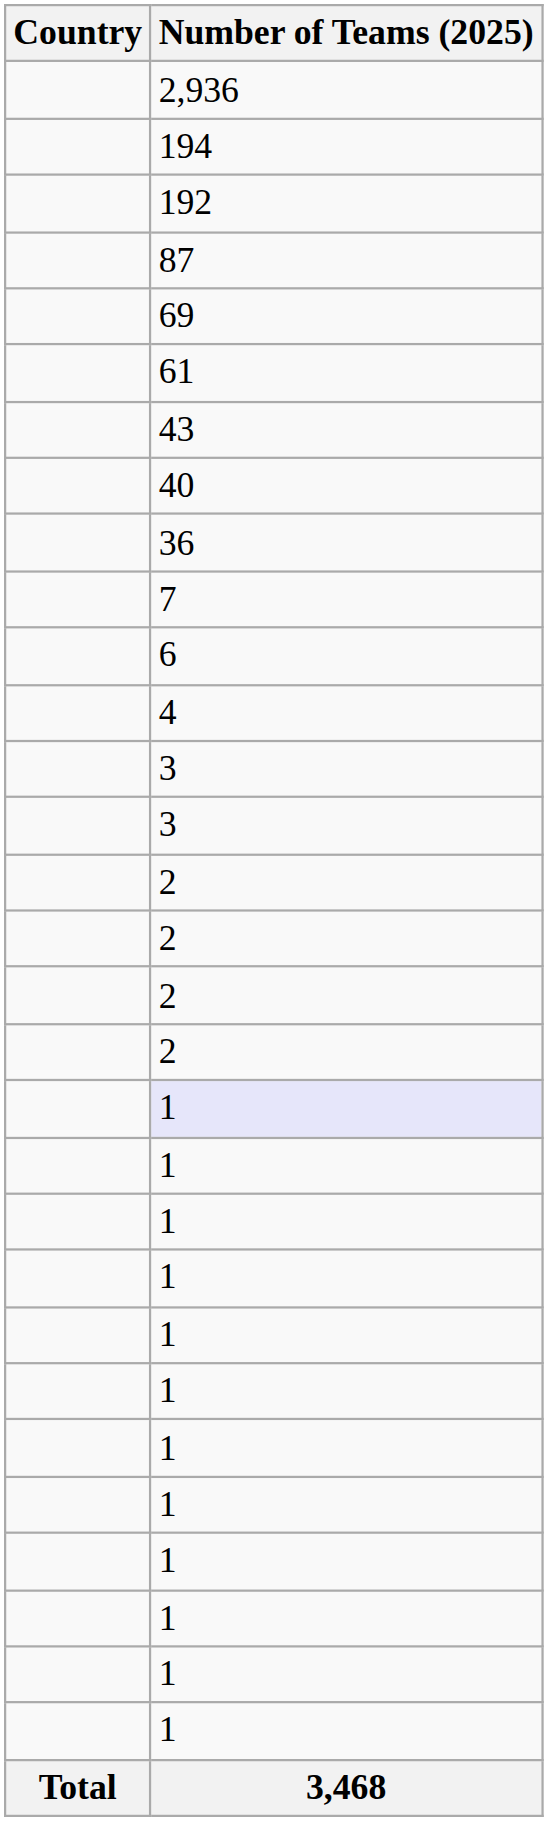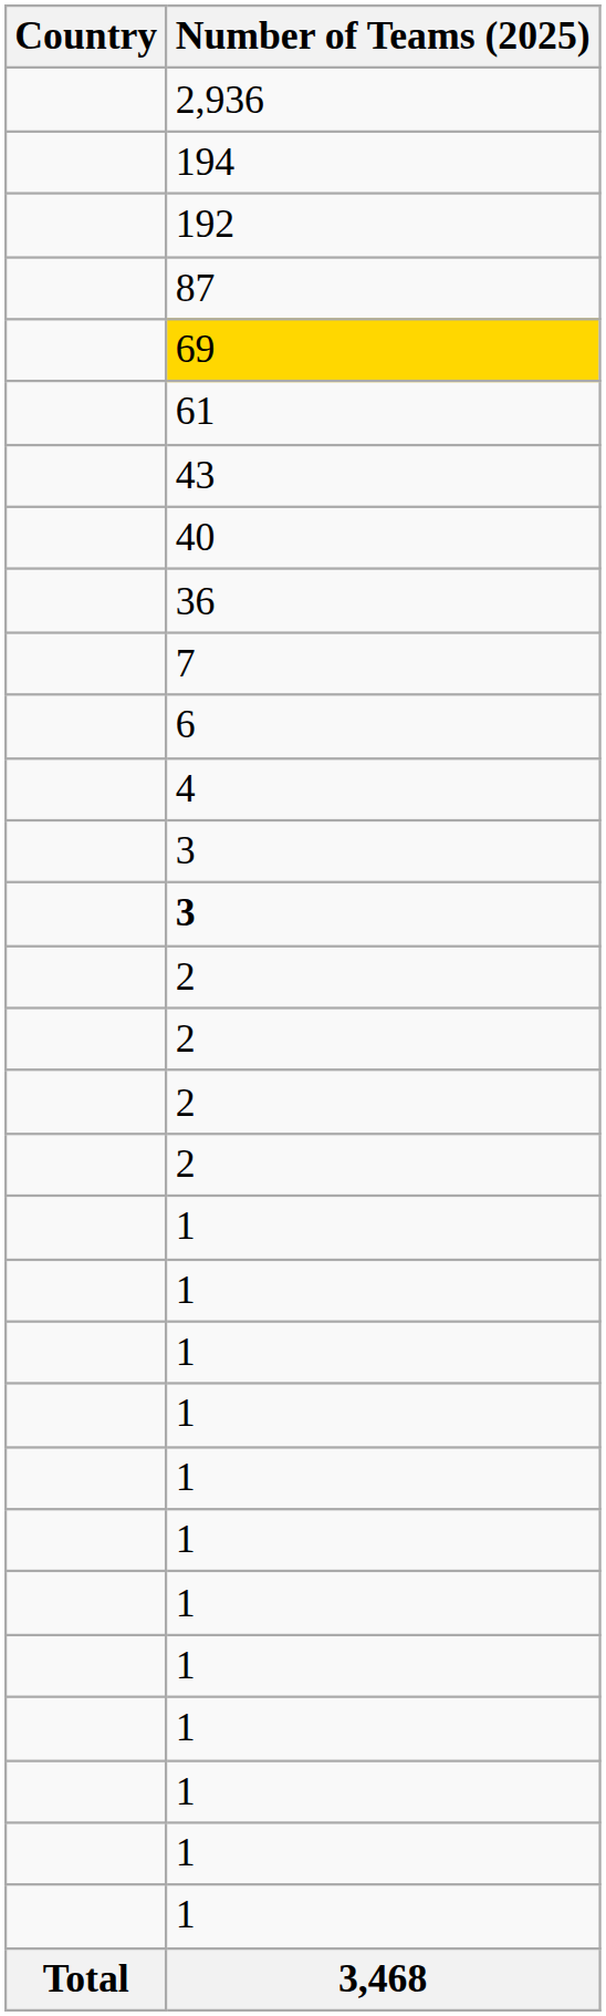row 6 | Number of Teams (2025): no background -> gold background
row 15 | Number of Teams (2025): normal -> bold
row 20 | Number of Teams (2025): lavender background -> no background
